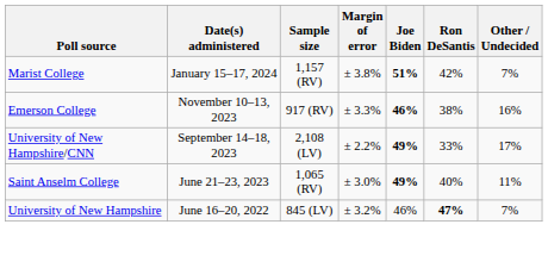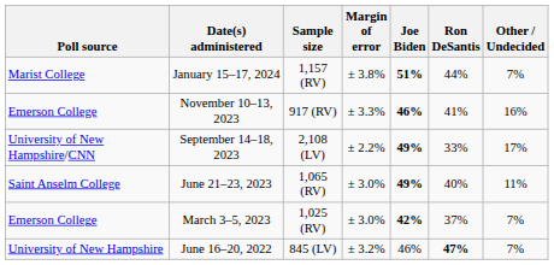January 15–17, 2024 | Ron DeSantis: 42% -> 44%
November 10–13, 2023 | Ron DeSantis: 38% -> 41%
+ row: Emerson College | March 3–5, 2023 | 1,025 (RV) | ± 3.0% | 42% | 37% | 7%
